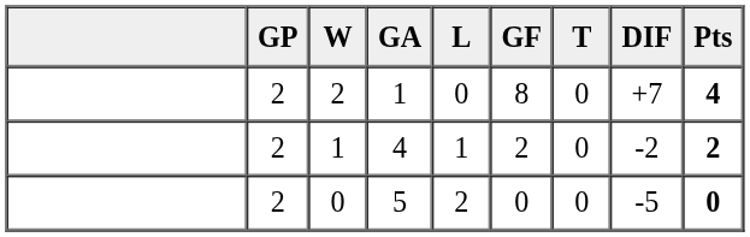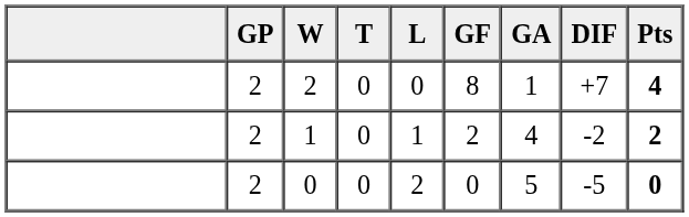columns swapped: T <-> GA
